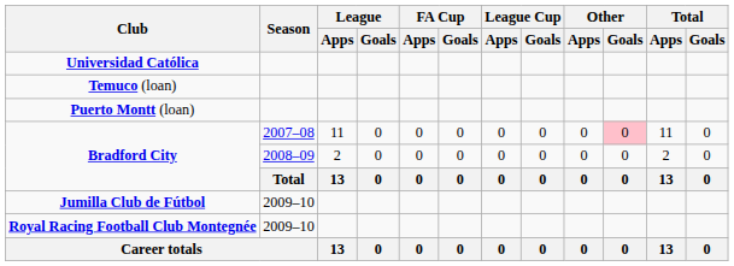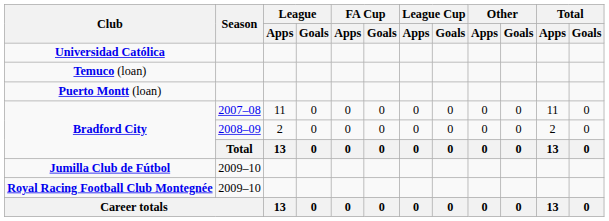Bradford City / 2007–08 | Other / Goals: pink background -> no background
